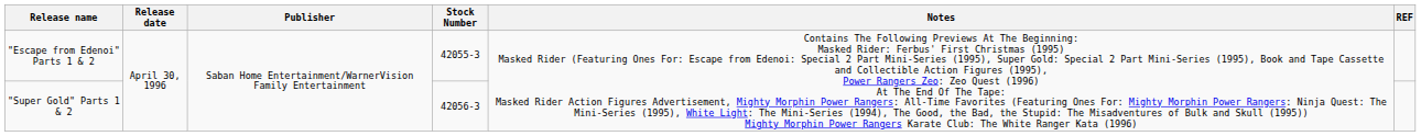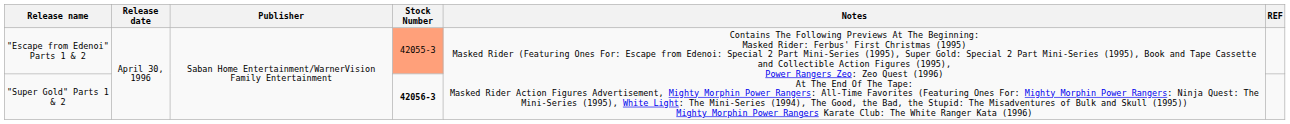"Escape from Edenoi" Parts 1 & 2 | Stock Number: no background -> lightsalmon background
"Super Gold" Parts 1 & 2 | Stock Number: normal -> bold
